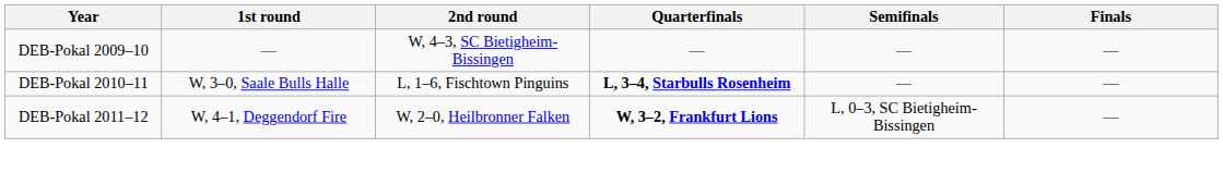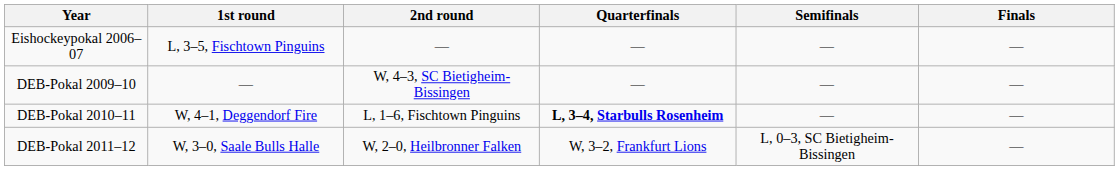+ row: Eishockeypokal 2006–07 | L, 3–5, Fischtown Pinguins | — | — | — | —
DEB-Pokal 2010–11 | 1st round: W, 3–0, Saale Bulls Halle -> W, 4–1, Deggendorf Fire
DEB-Pokal 2011–12 | 1st round: W, 4–1, Deggendorf Fire -> W, 3–0, Saale Bulls Halle
DEB-Pokal 2011–12 | Quarterfinals: bold -> normal
